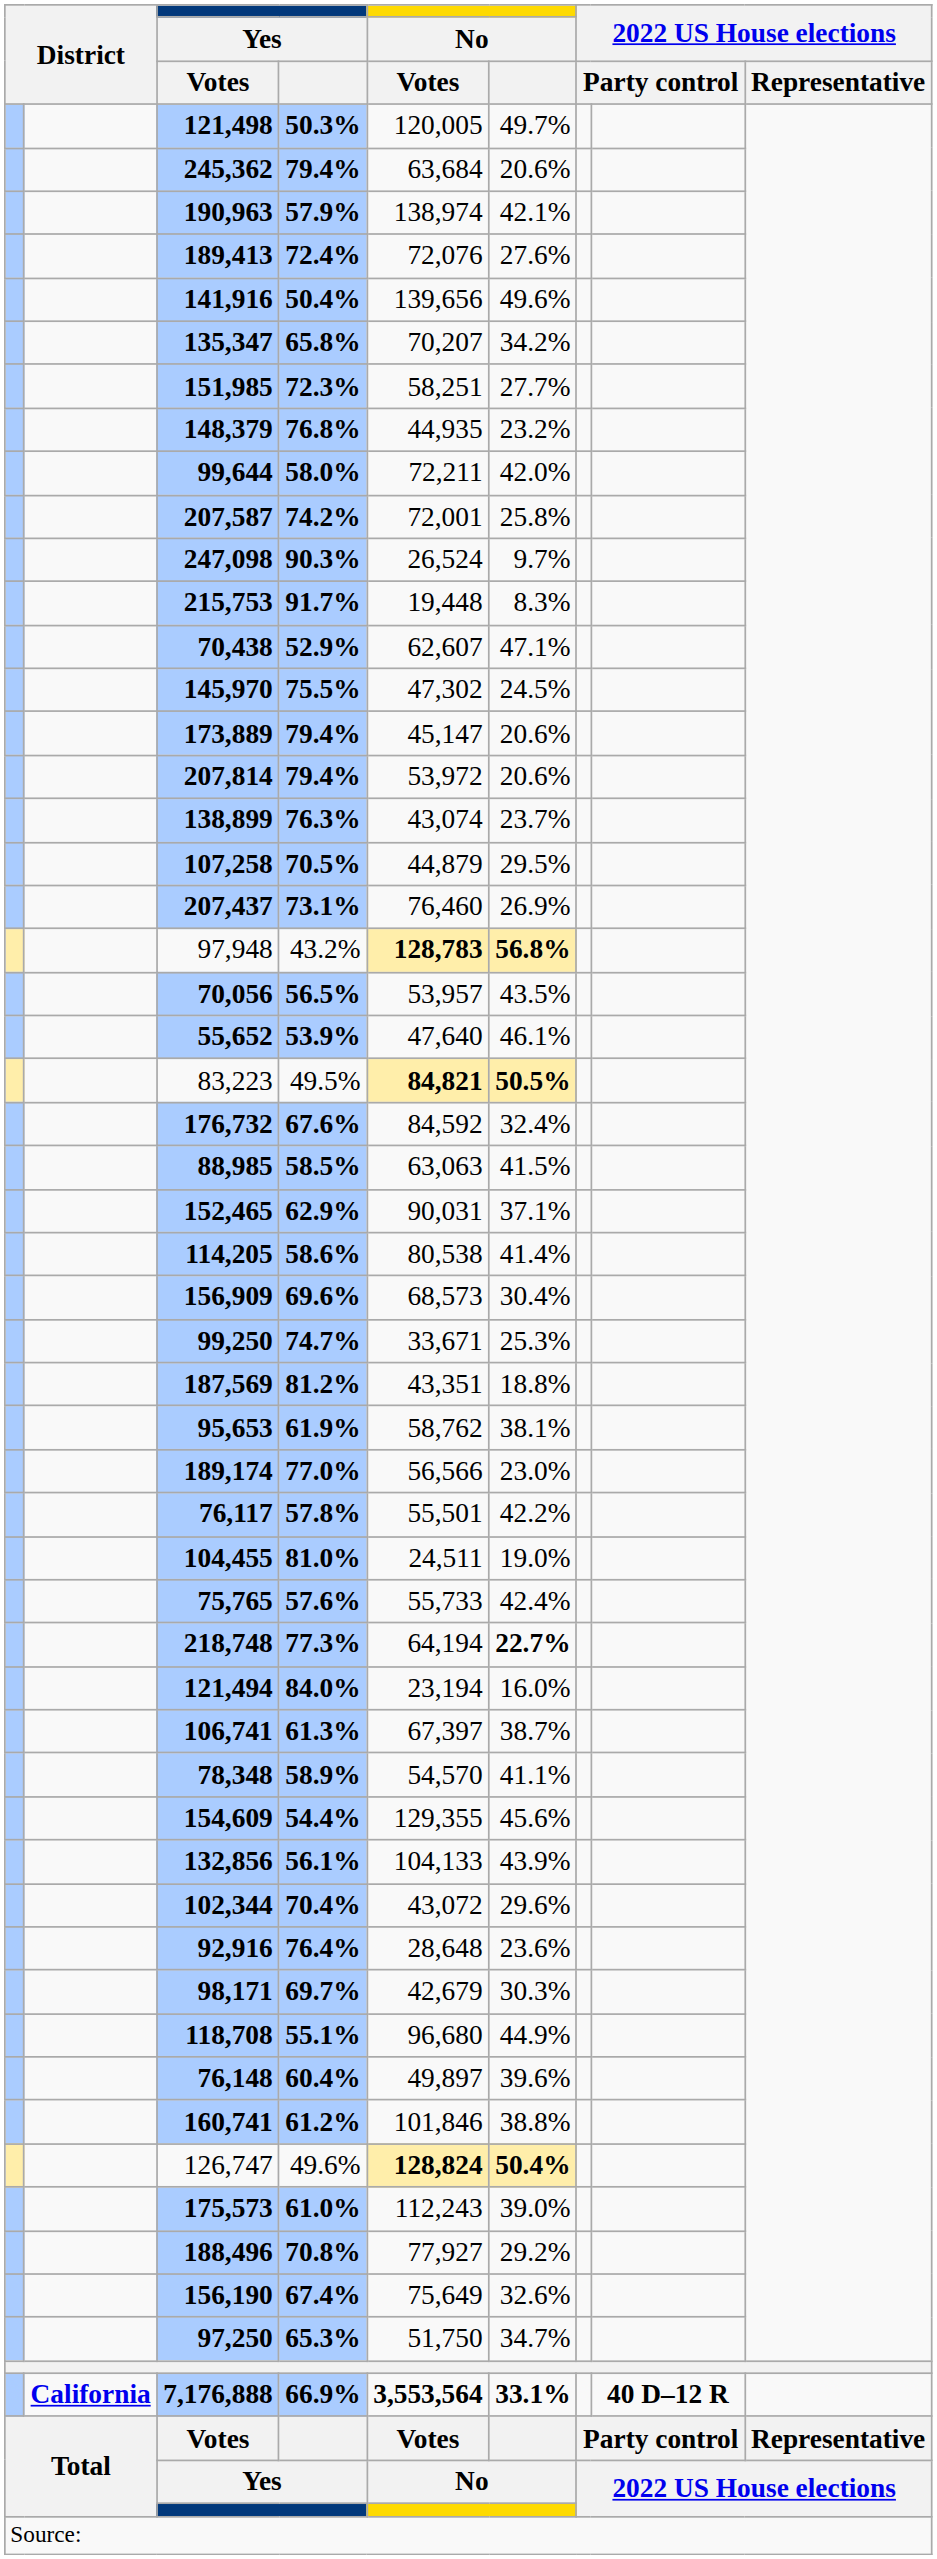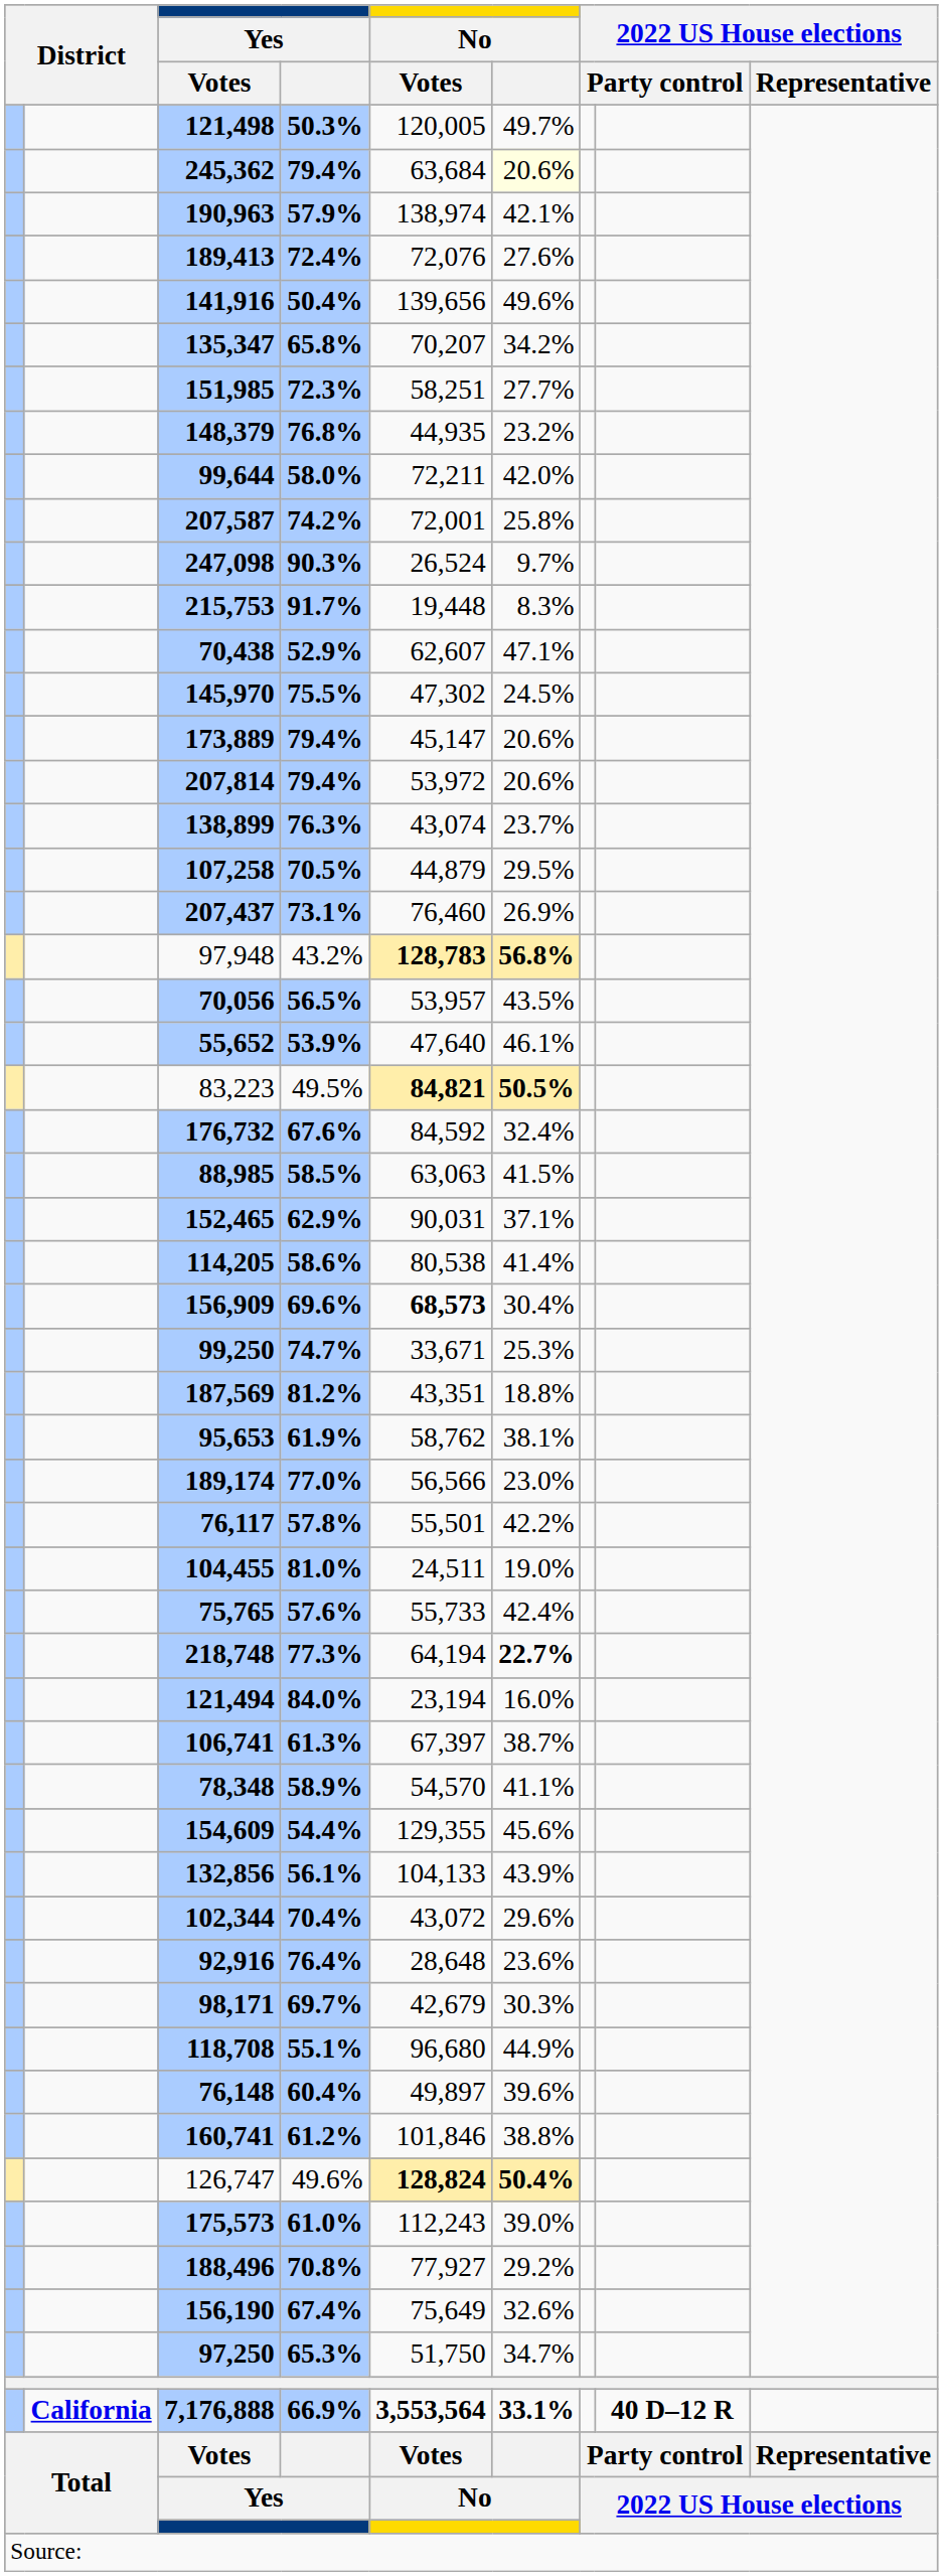245,362 | No: no background -> lightyellow background
156,909 | No / Votes: normal -> bold
